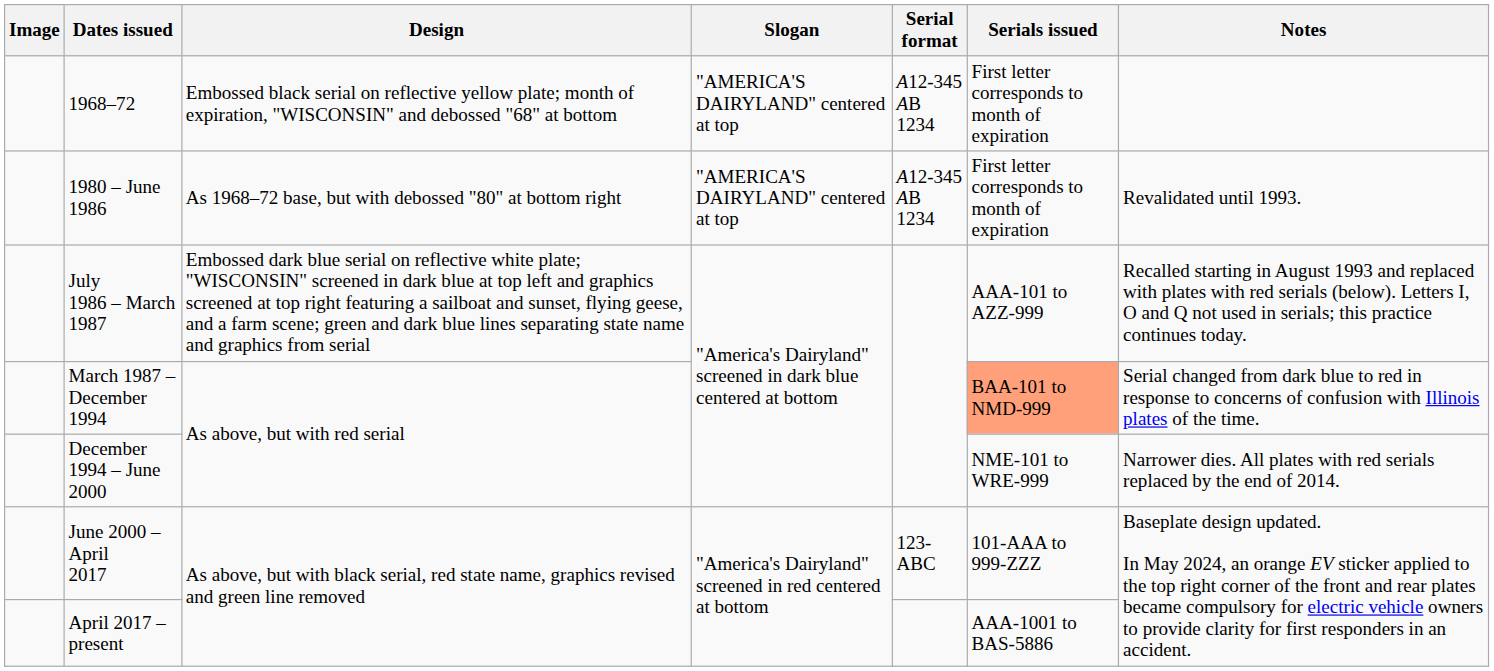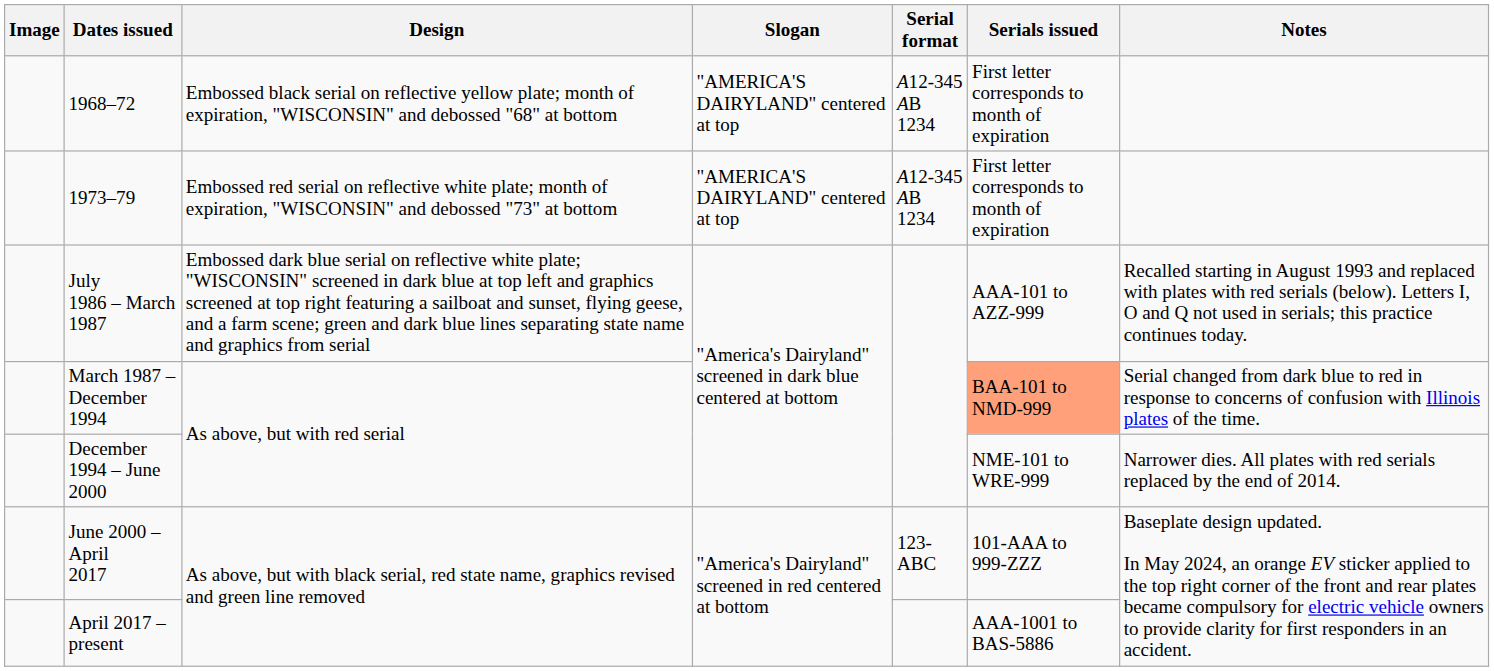+ row: 1973–79 | Embossed red serial on reflective white plate; month of expiration, "WISCONSIN" and debossed "73" at bottom | "AMERICA'S DAIRYLAND" centered at top | A12-345 AB 1234 | First letter corresponds to month of expiration
- row: 1980 – June 1986 | As 1968–72 base, but with debossed "80" at bottom right | "AMERICA'S DAIRYLAND" centered at top | A12-345 AB 1234 | First letter corresponds to month of expiration | Revalidated until 1993.
